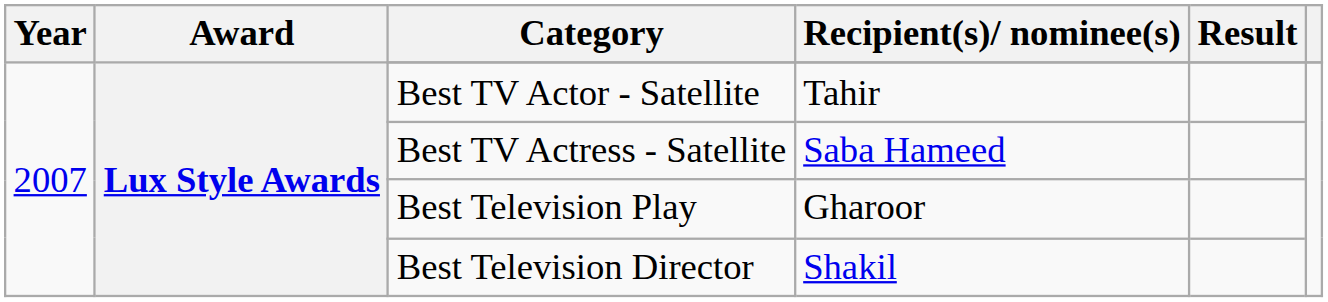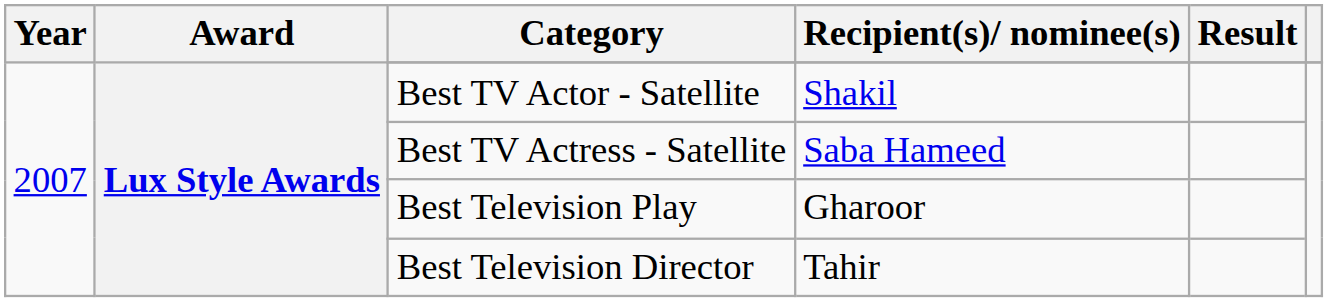Best TV Actor - Satellite | Recipient(s)/ nominee(s): Tahir -> Shakil
Best Television Director | Recipient(s)/ nominee(s): Shakil -> Tahir
